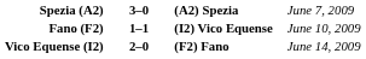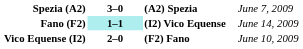Fano (F2) | column 2: no background -> paleturquoise background
Fano (F2) | column 4: June 10, 2009 -> June 14, 2009
Vico Equense (I2) | column 4: June 14, 2009 -> June 10, 2009
